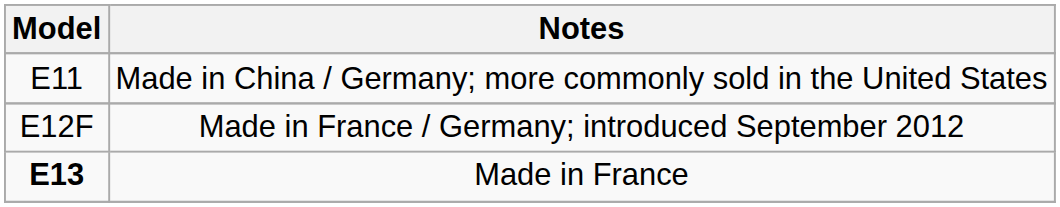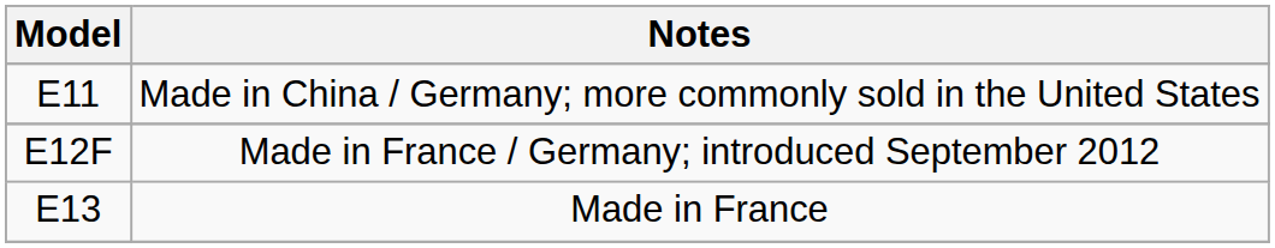Made in France | Model: bold -> normal
